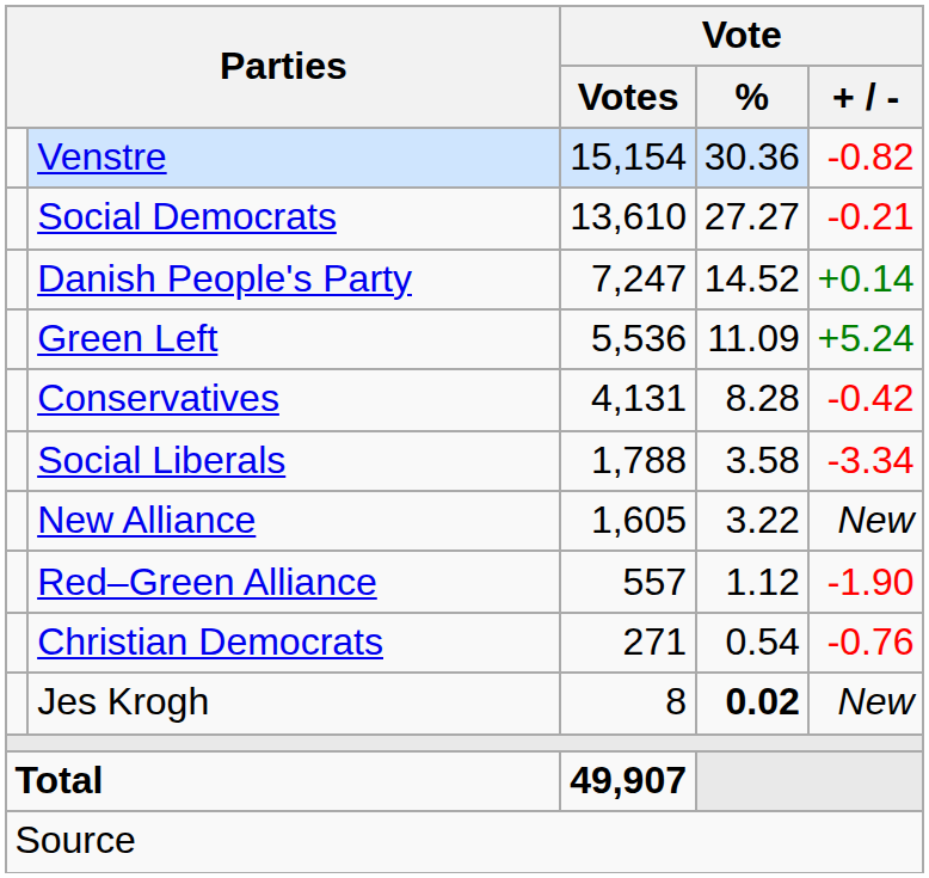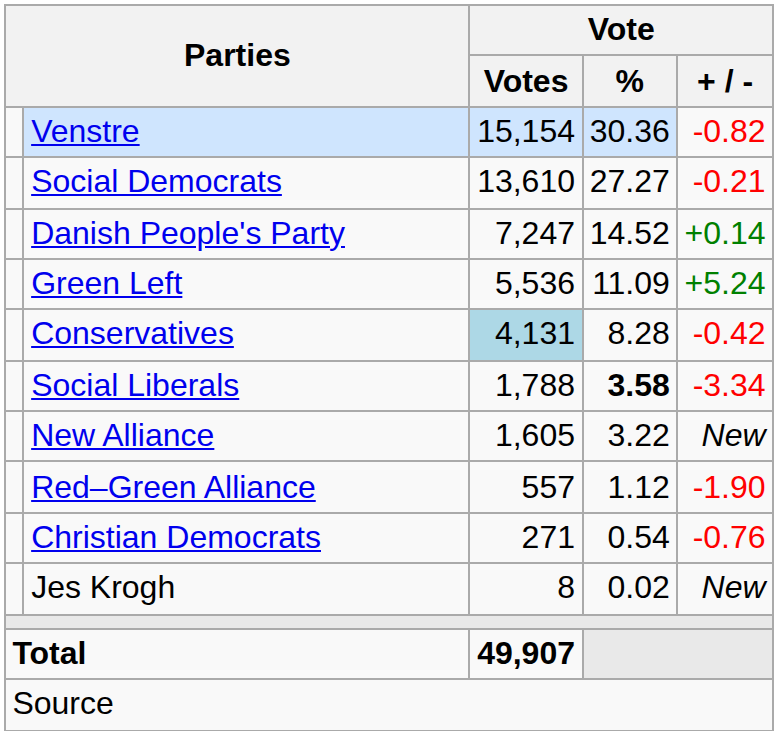Conservatives | Vote / Votes: no background -> lightblue background
Social Liberals | Vote / %: normal -> bold
Jes Krogh | Vote / %: bold -> normal
